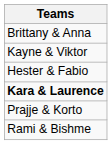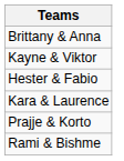row 5 | column 1: bold -> normal
